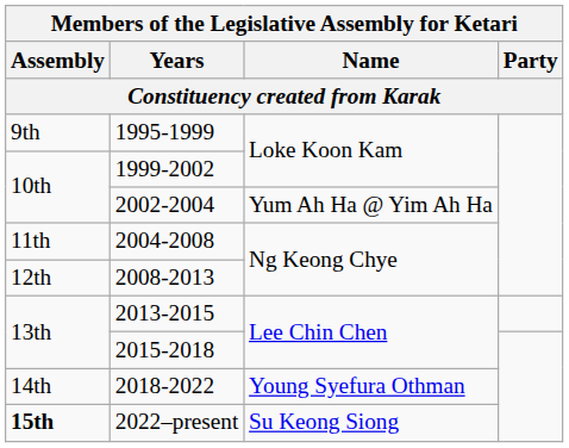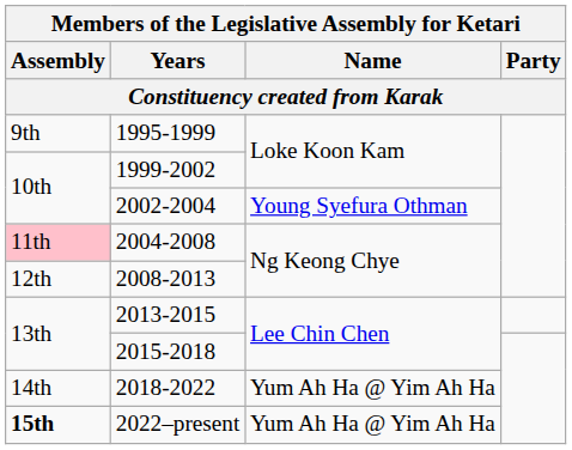2002-2004 | Name: Yum Ah Ha @ Yim Ah Ha -> Young Syefura Othman
2004-2008 | Assembly: no background -> pink background
2018-2022 | Name: Young Syefura Othman -> Yum Ah Ha @ Yim Ah Ha
2022–present | Name: Su Keong Siong -> Yum Ah Ha @ Yim Ah Ha
